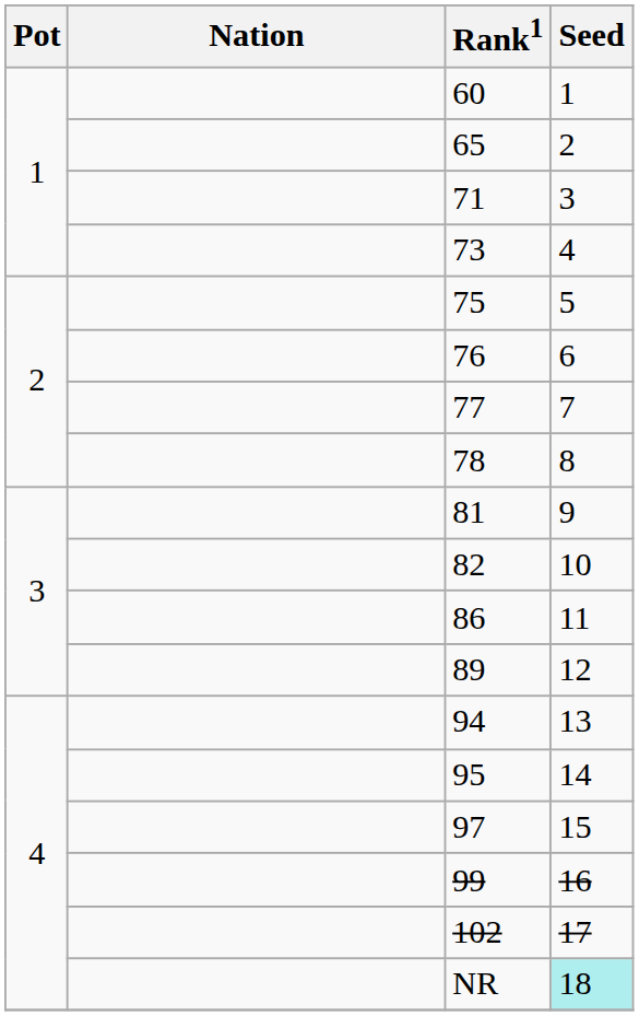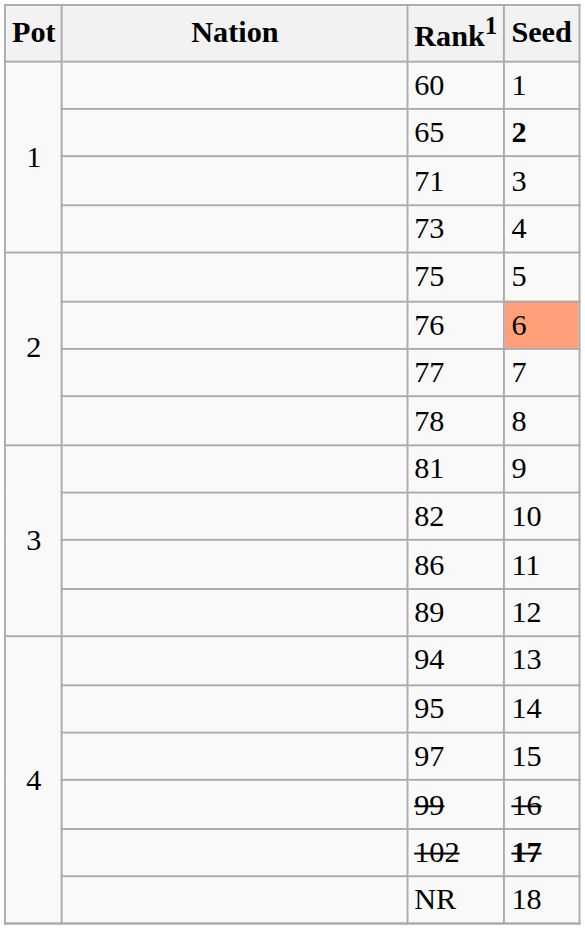65 | Seed: normal -> bold
76 | Seed: no background -> lightsalmon background
102 | Seed: normal -> bold
NR | Seed: paleturquoise background -> no background
